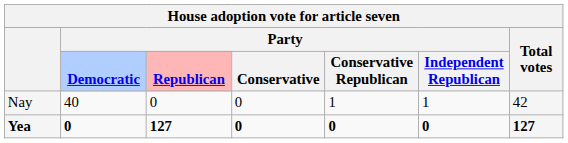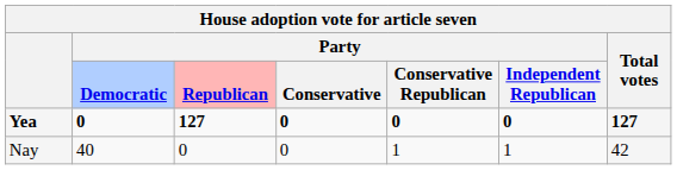rows swapped: Yea <-> Nay
